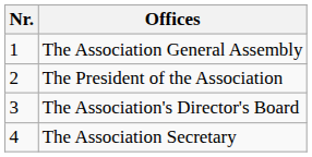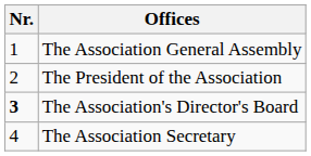The Association's Director's Board | Nr.: normal -> bold
